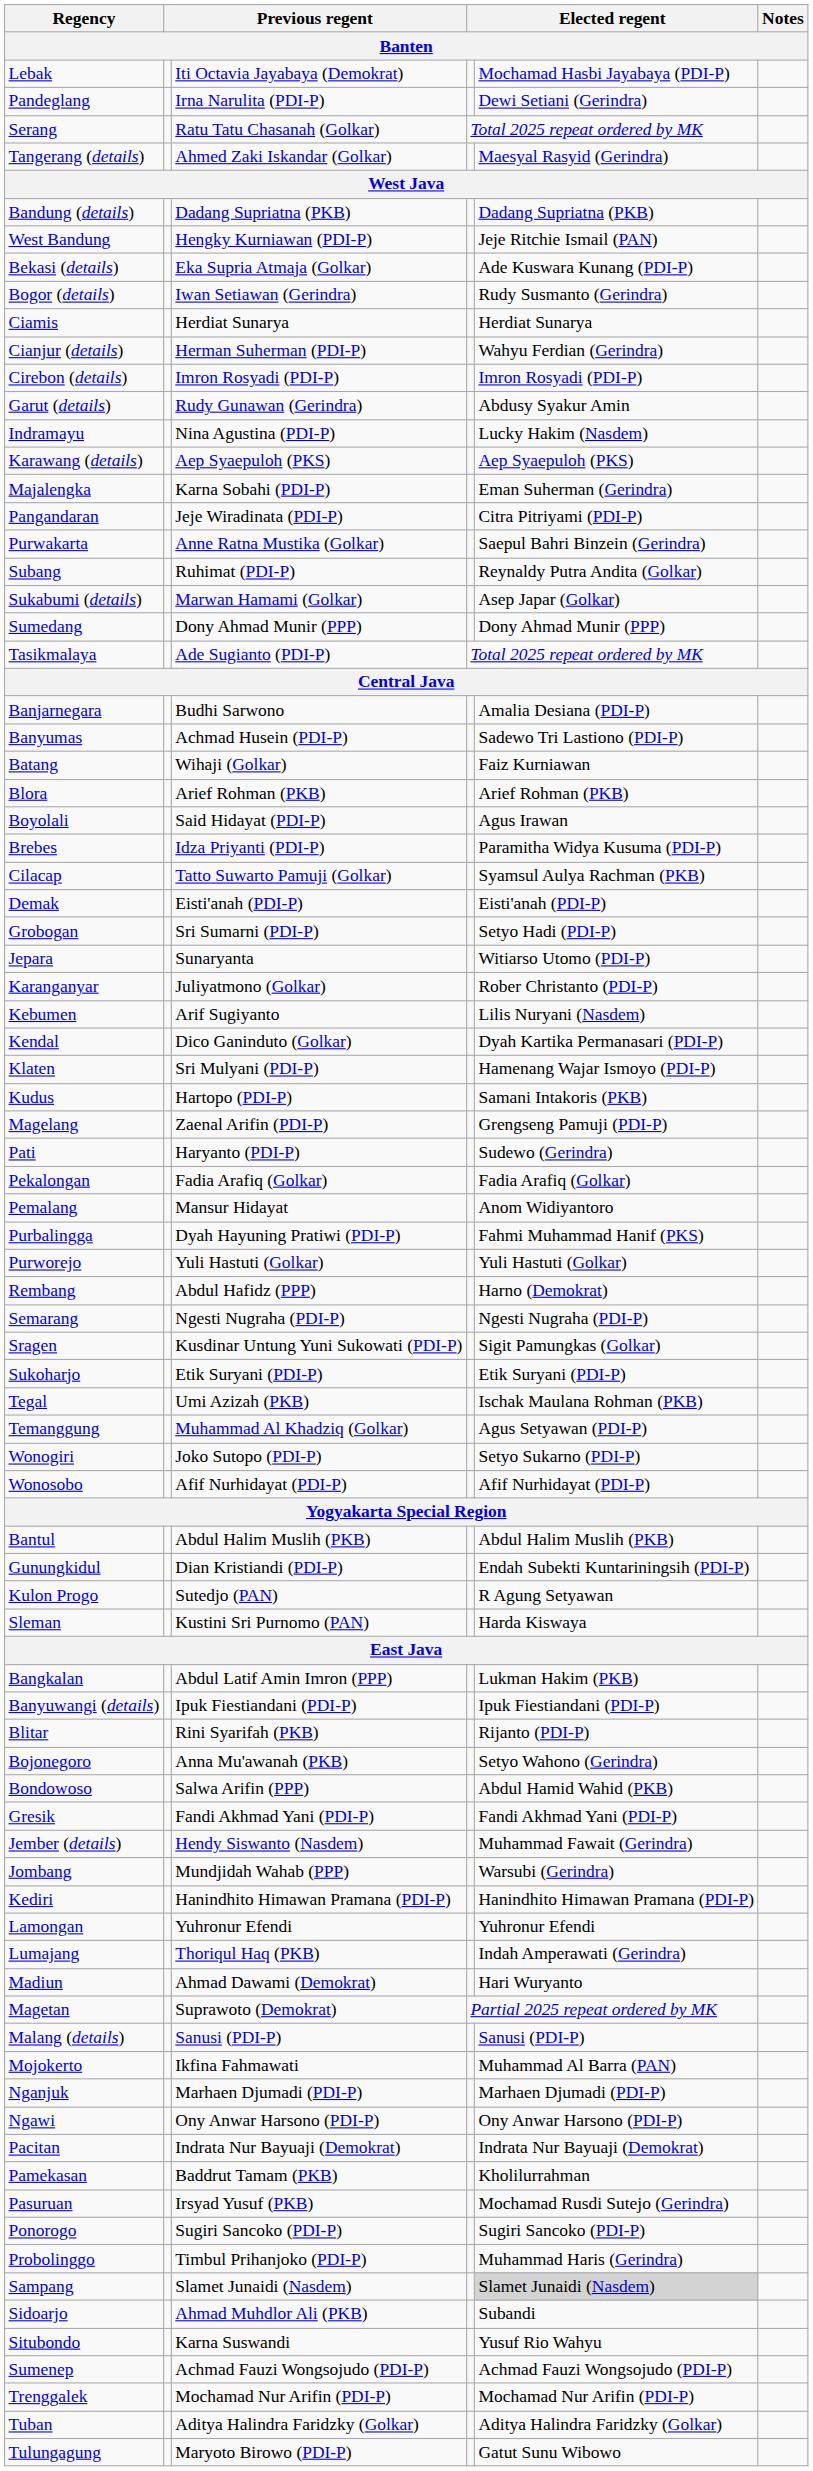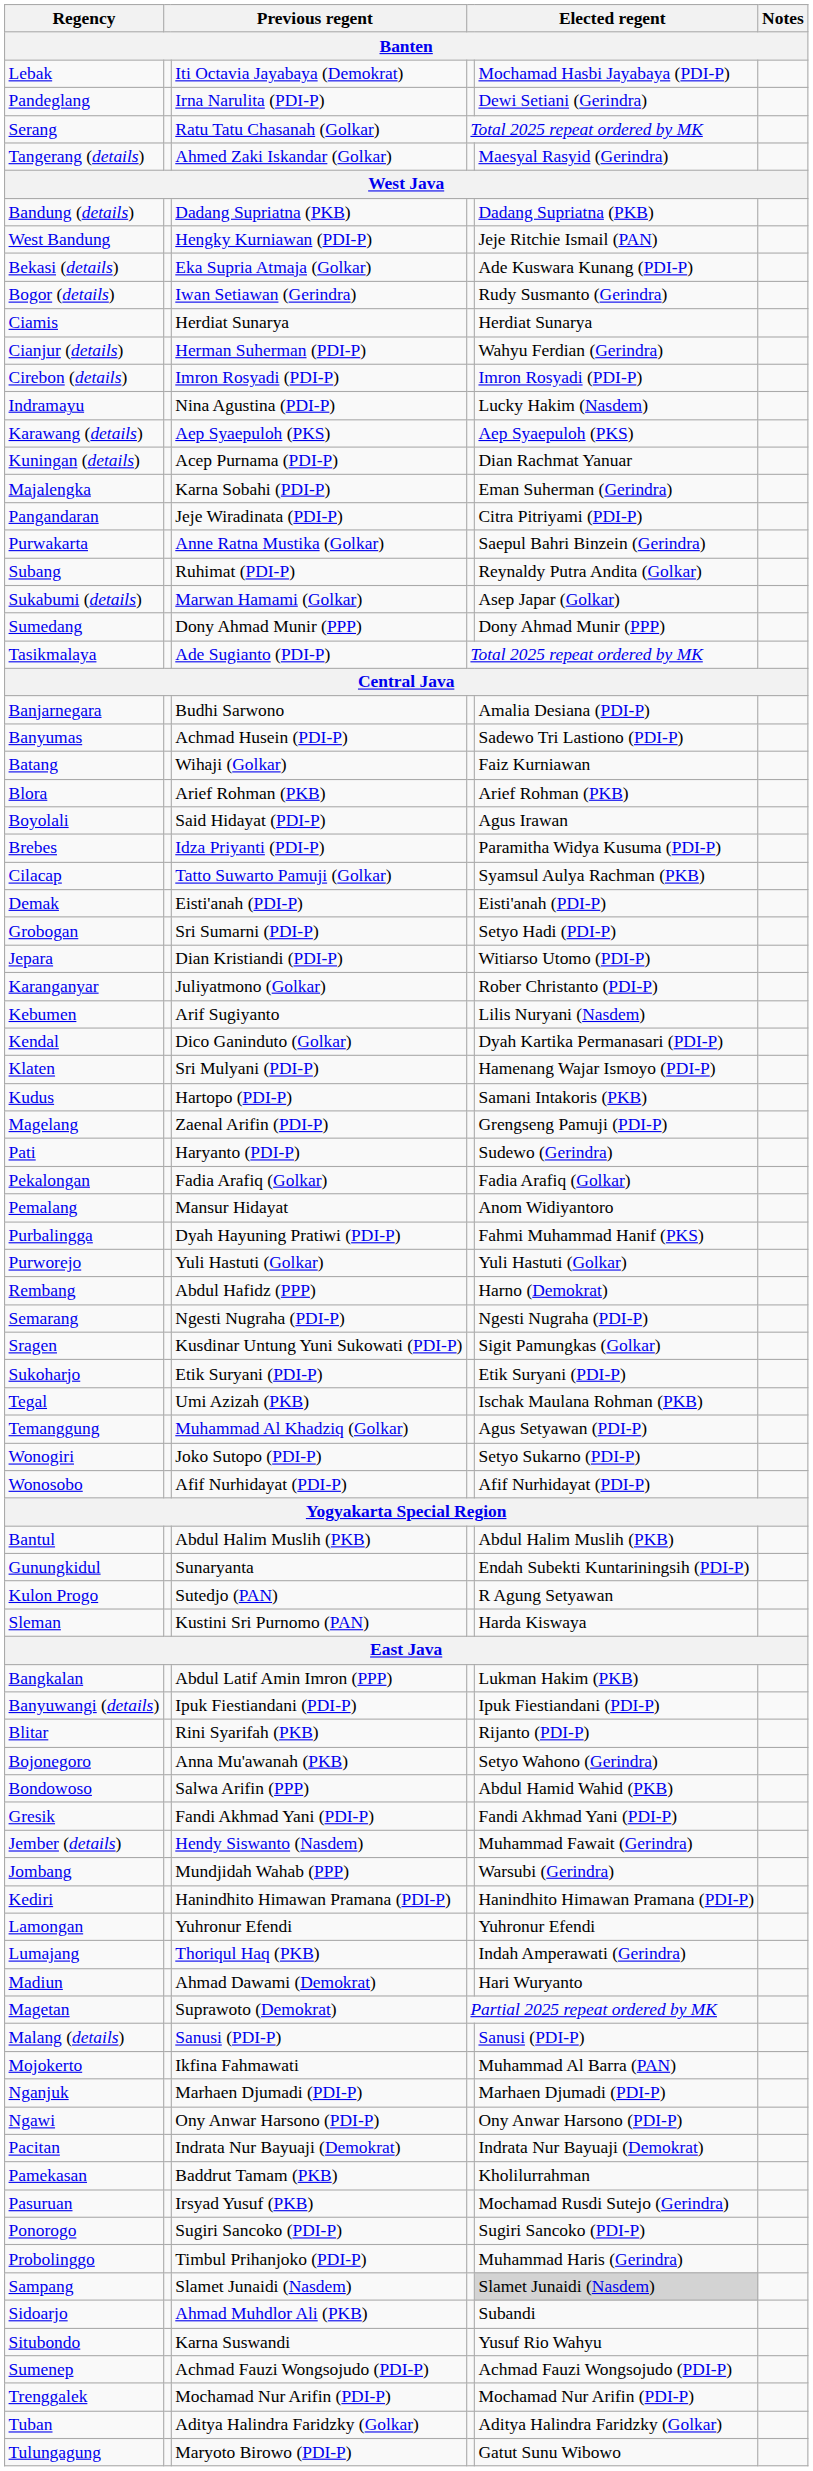- row: Garut (details) | Rudy Gunawan (Gerindra) | Abdusy Syakur Amin
+ row: Kuningan (details) | Acep Purnama (PDI-P) | Dian Rachmat Yanuar
Jepara | column 3: Sunaryanta -> Dian Kristiandi (PDI-P)
Gunungkidul | column 3: Dian Kristiandi (PDI-P) -> Sunaryanta
